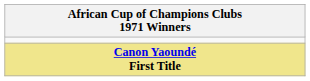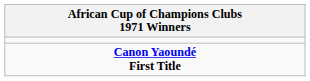row 3 | column 1: khaki background -> no background
